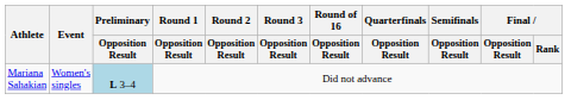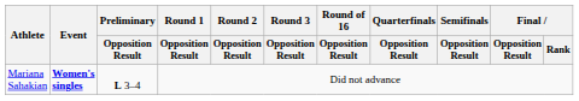Mariana Sahakian | Event: normal -> bold
Mariana Sahakian | Preliminary / Opposition Result: lightblue background -> no background
